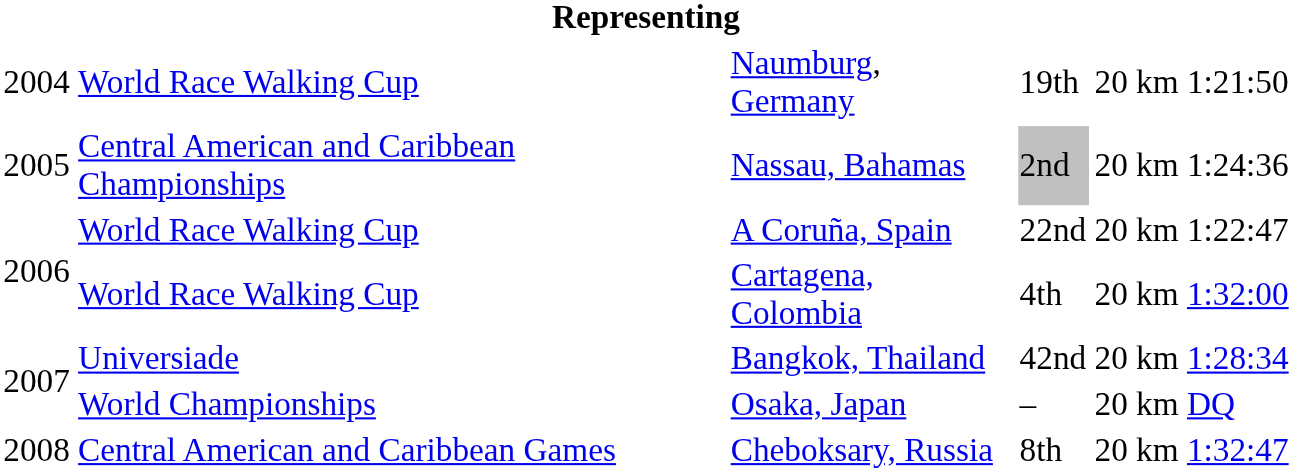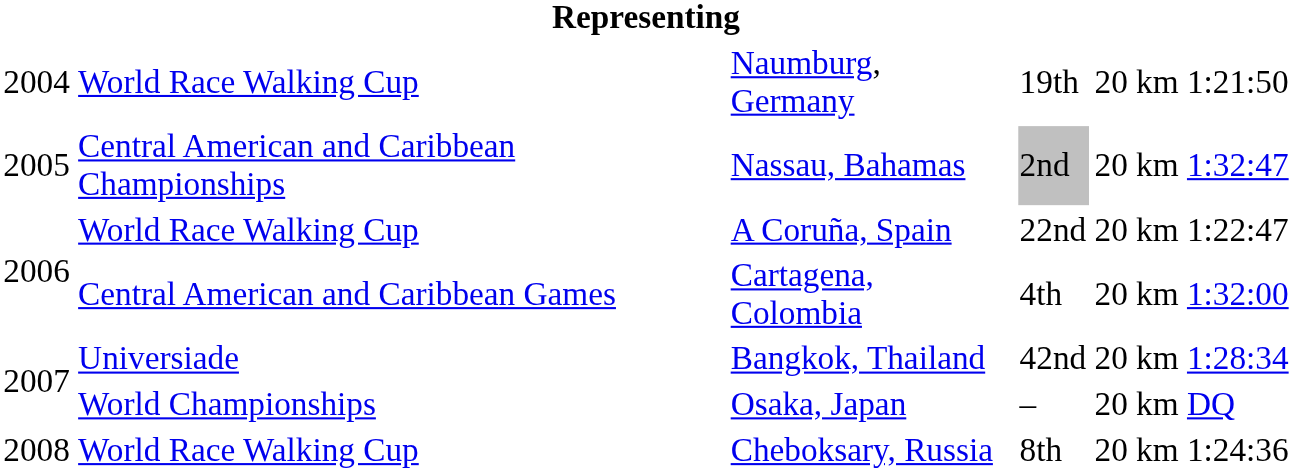Nassau, Bahamas | column 6: 1:24:36 -> 1:32:47
Cartagena, Colombia | column 2: World Race Walking Cup -> Central American and Caribbean Games
Cheboksary, Russia | column 2: Central American and Caribbean Games -> World Race Walking Cup
Cheboksary, Russia | column 6: 1:32:47 -> 1:24:36
